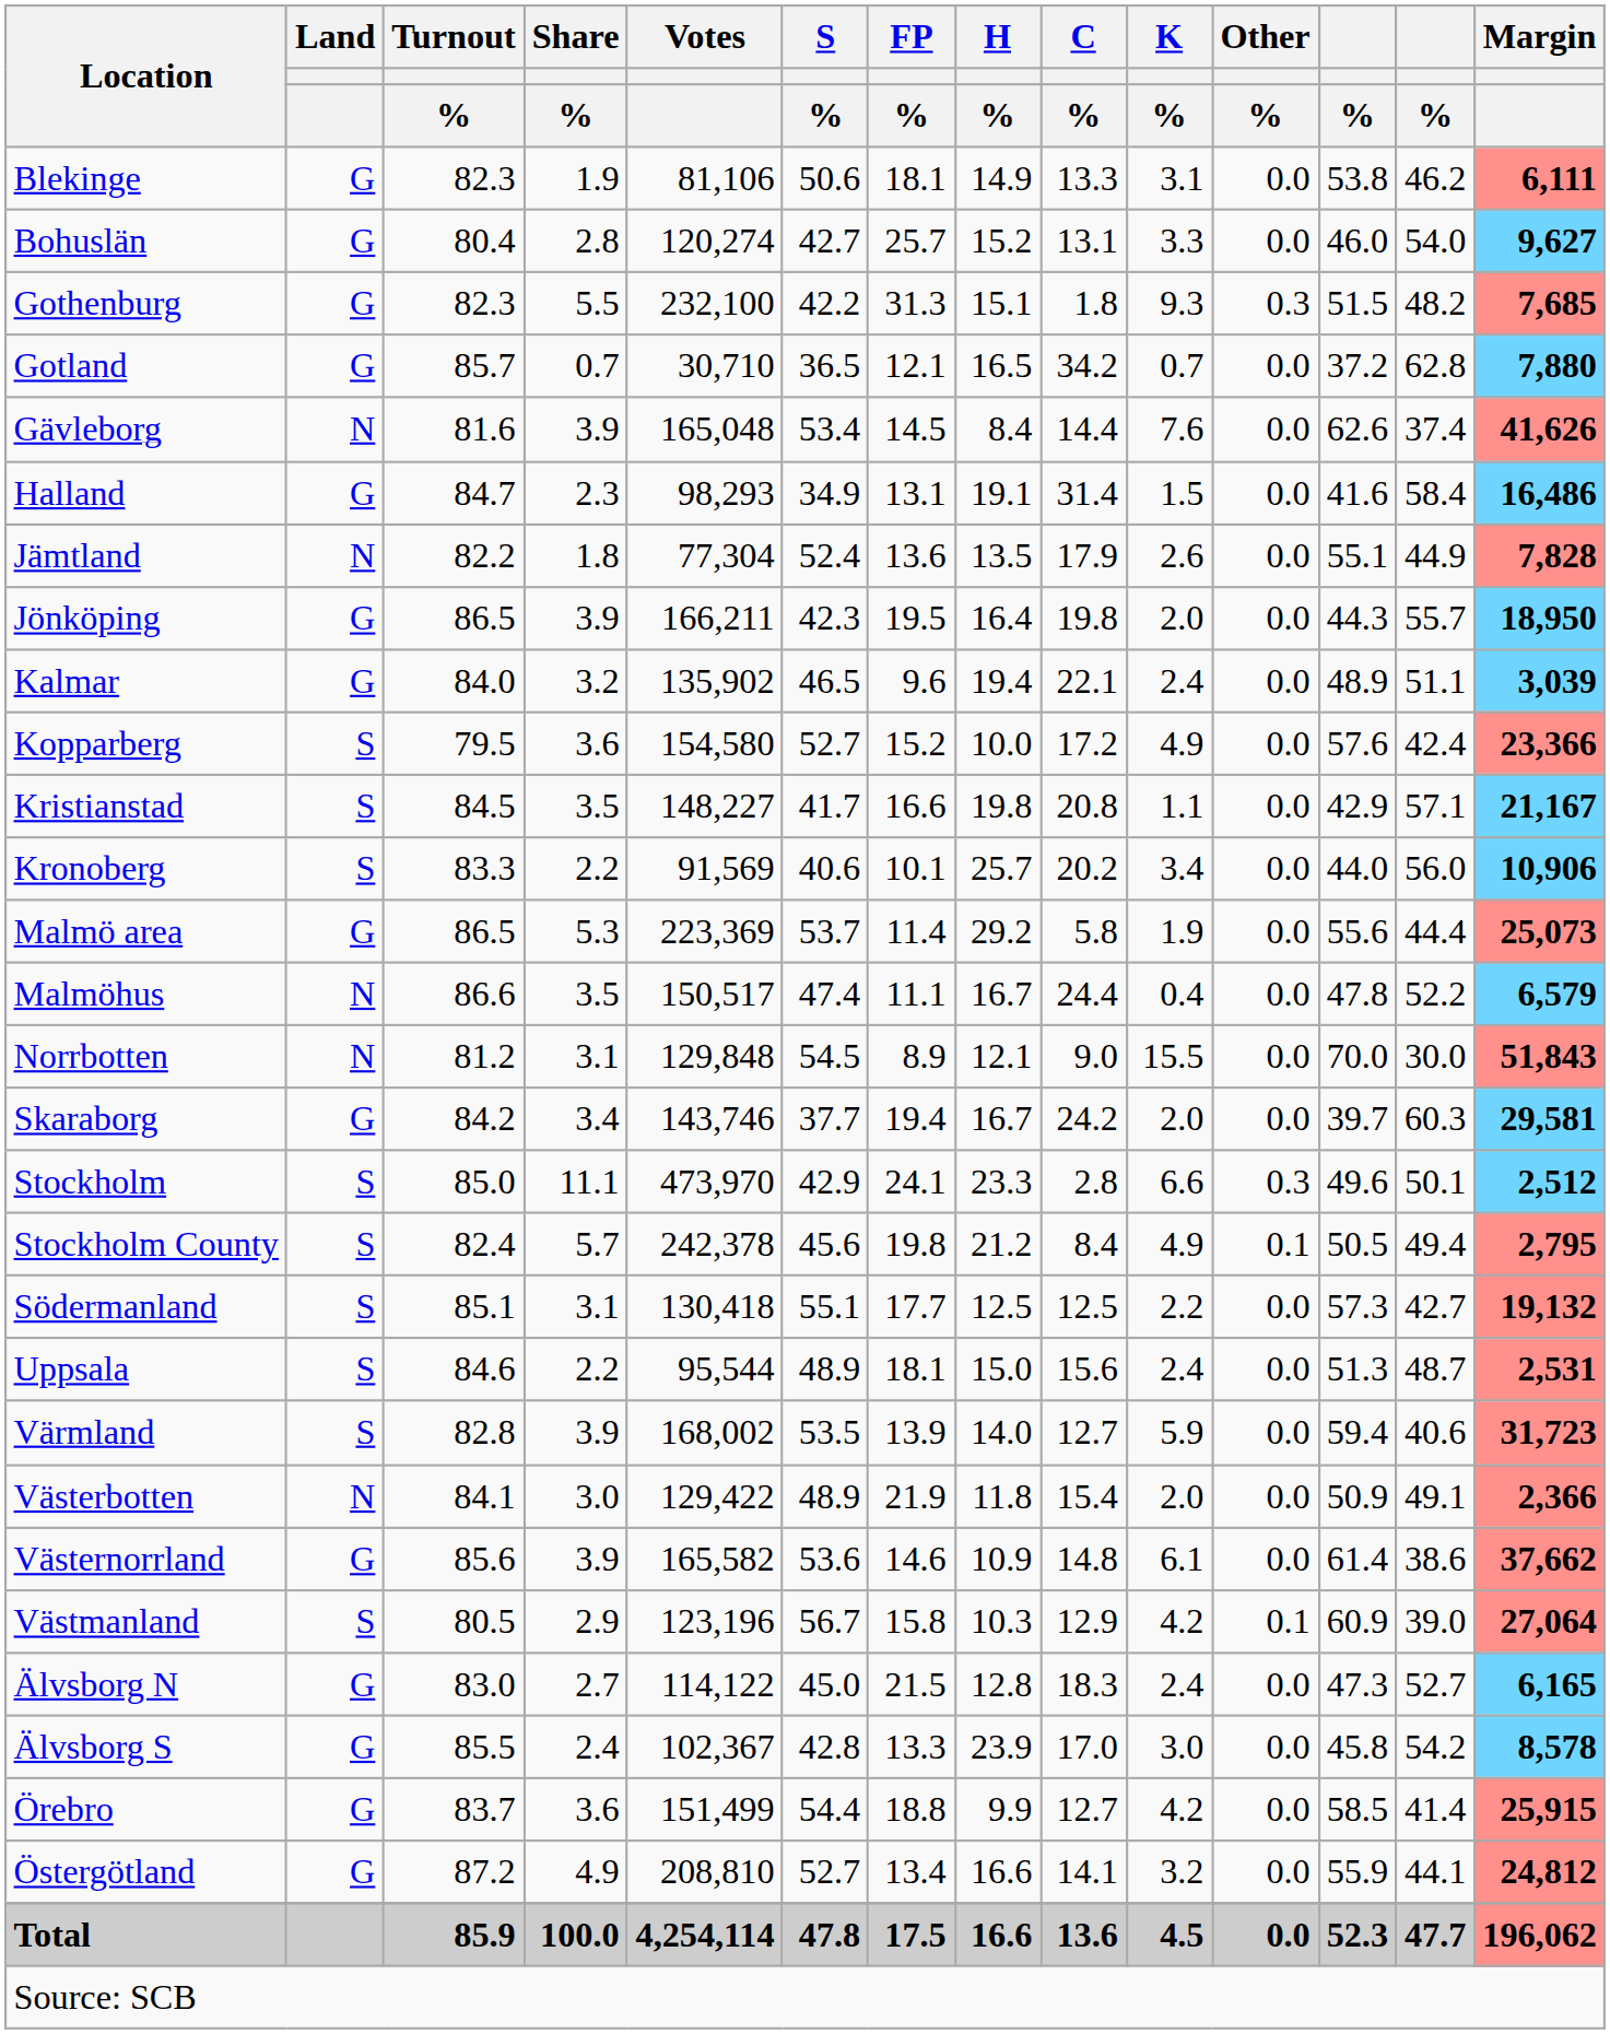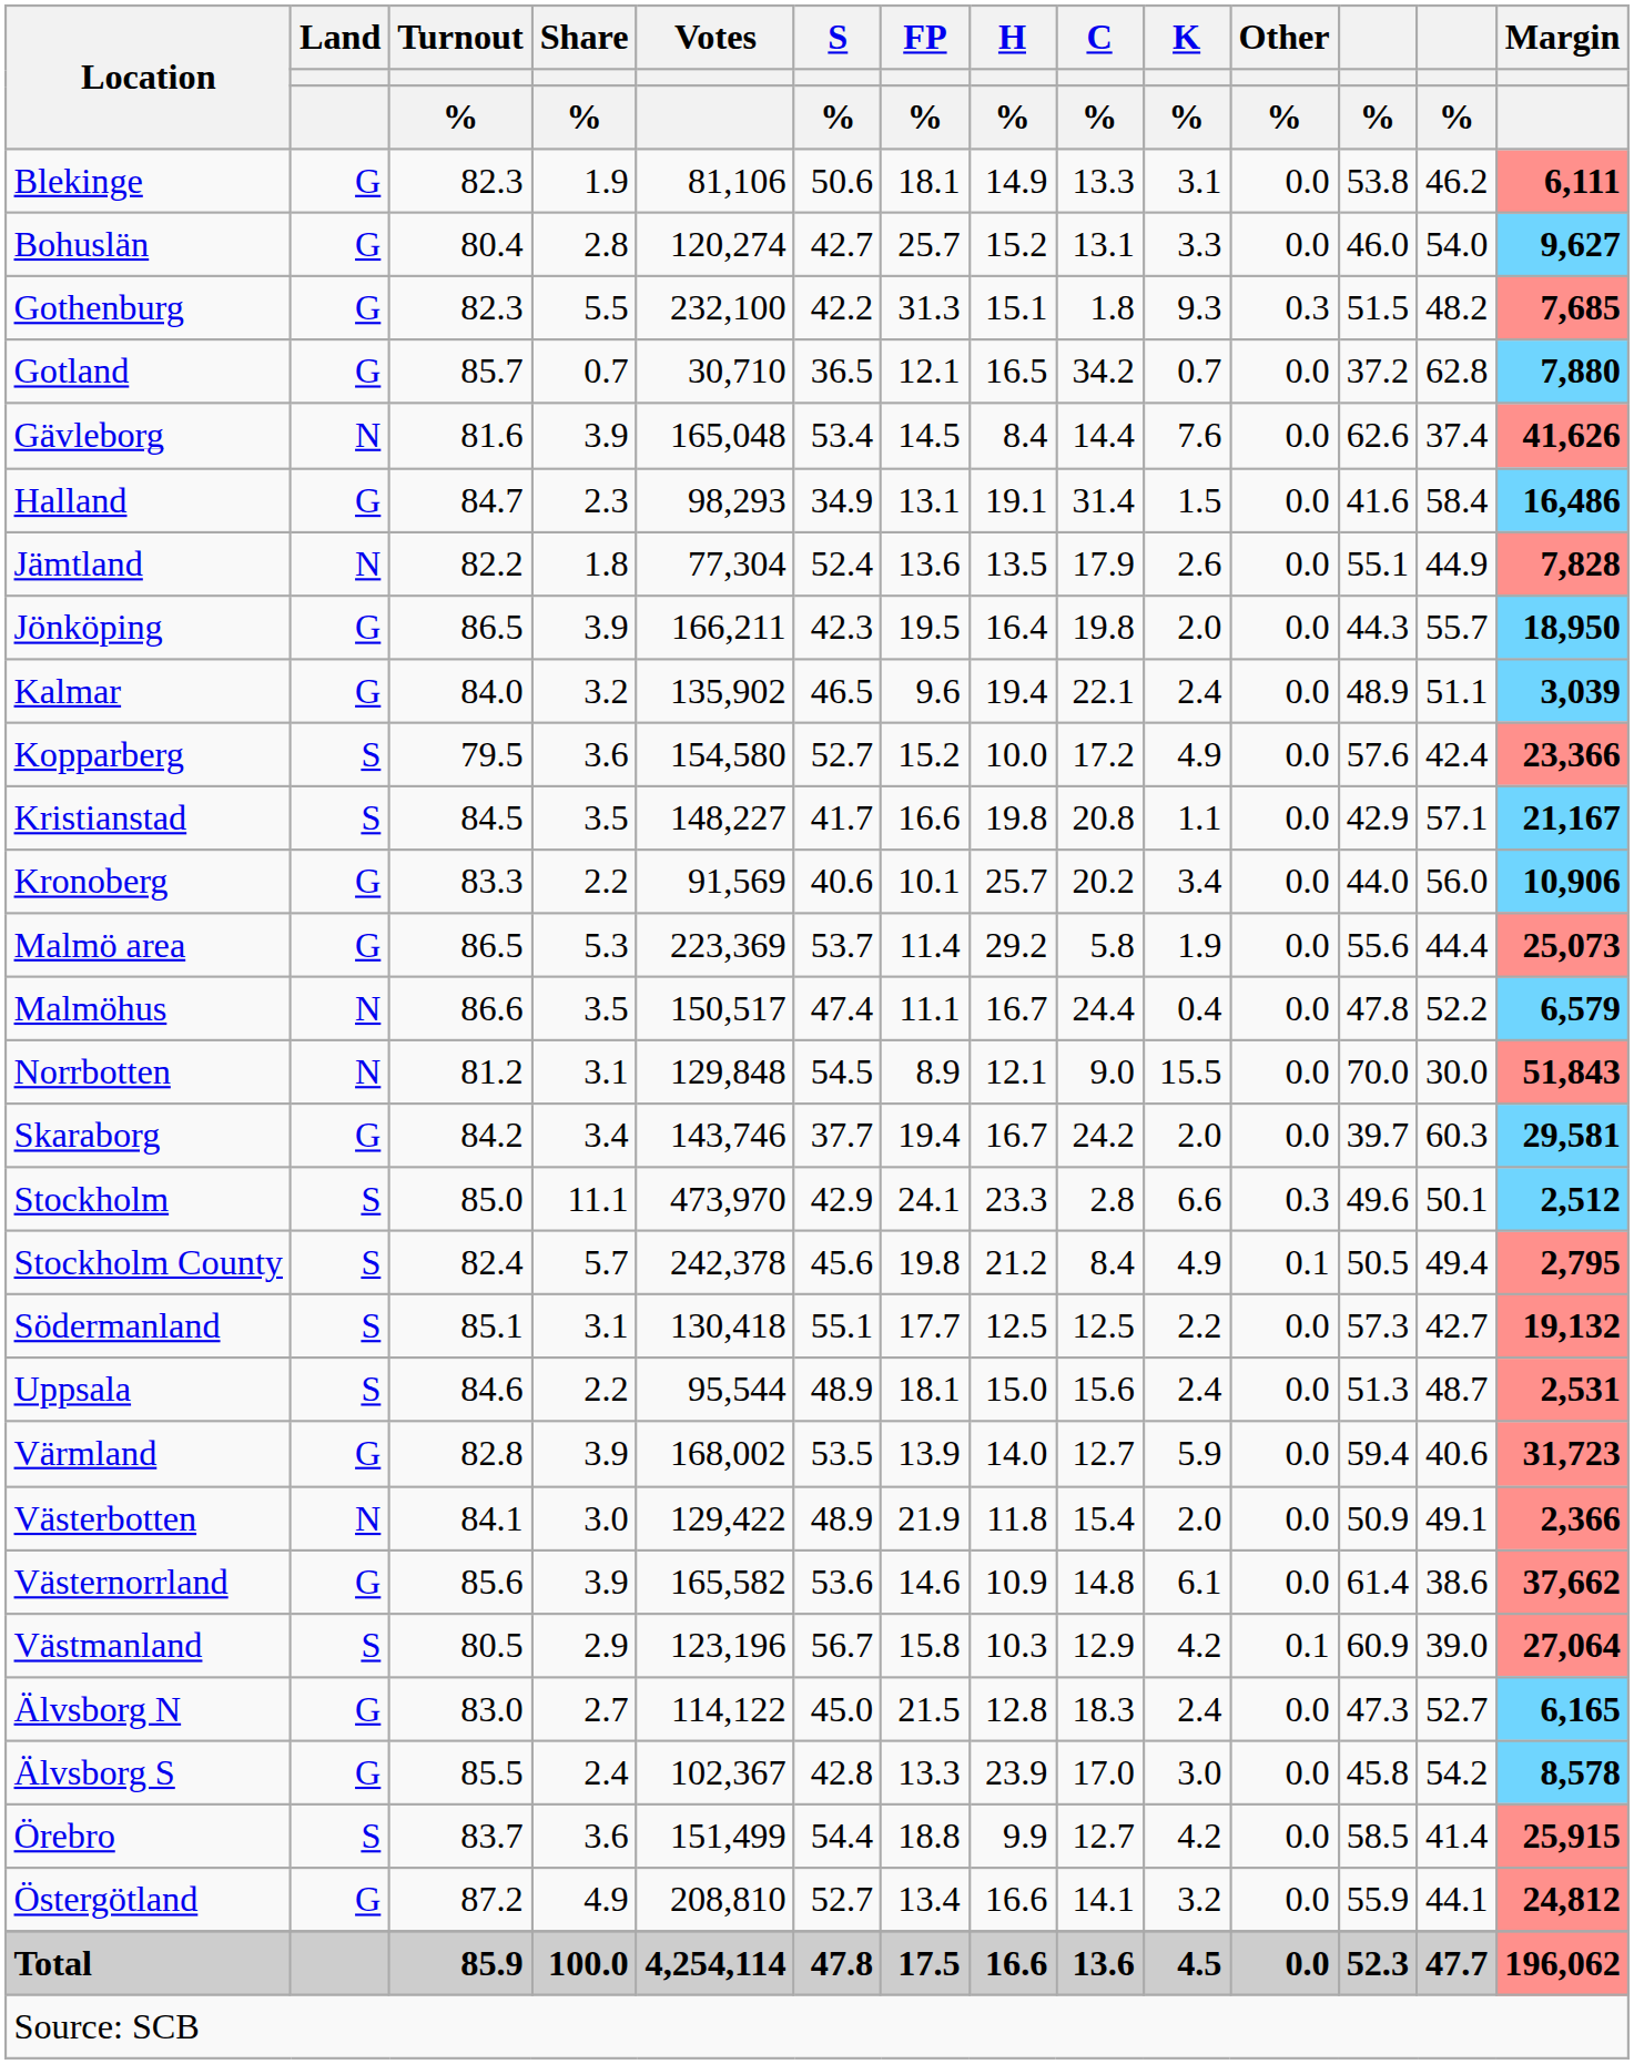Kronoberg | Land: S -> G
Värmland | Land: S -> G
Örebro | Land: G -> S
